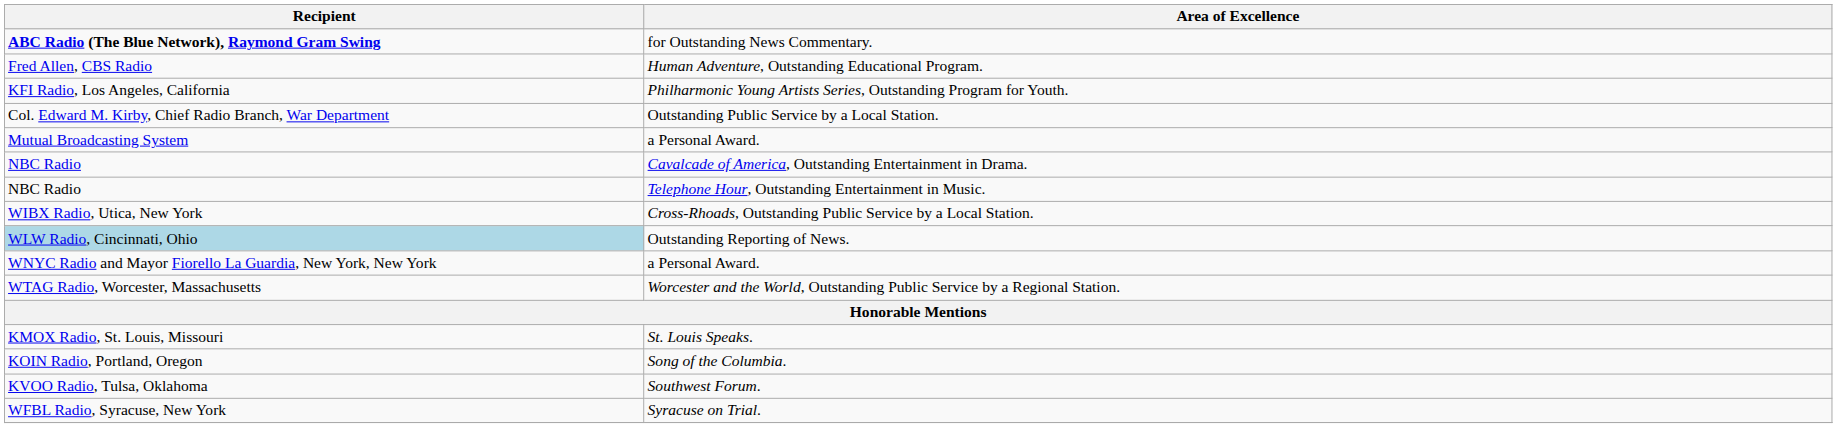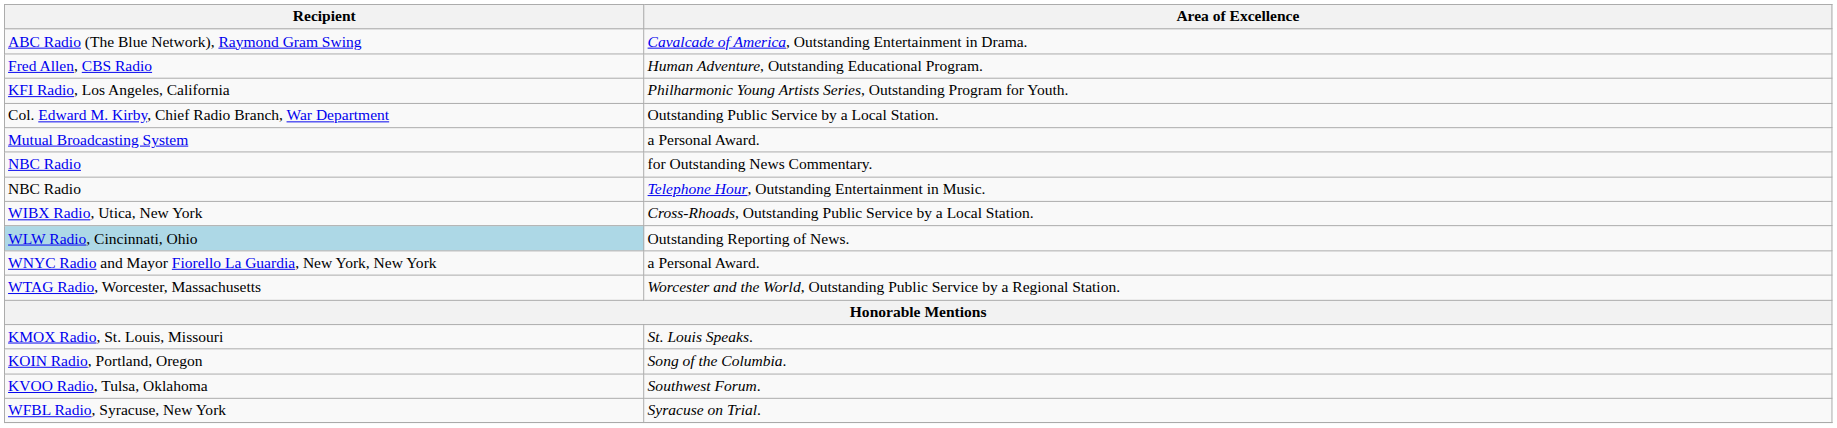row 2 | Recipient: bold -> normal
row 2 | Area of Excellence: for Outstanding News Commentary. -> Cavalcade of America, Outstanding Entertainment in Drama.
row 7 | Area of Excellence: Cavalcade of America, Outstanding Entertainment in Drama. -> for Outstanding News Commentary.
